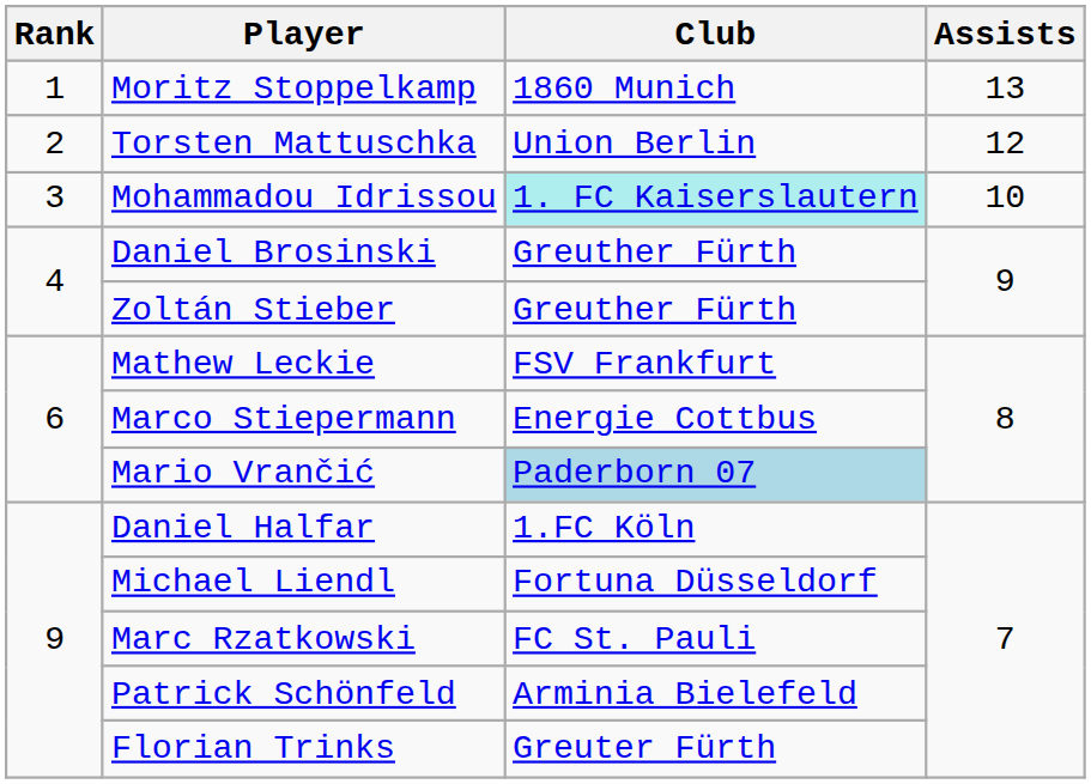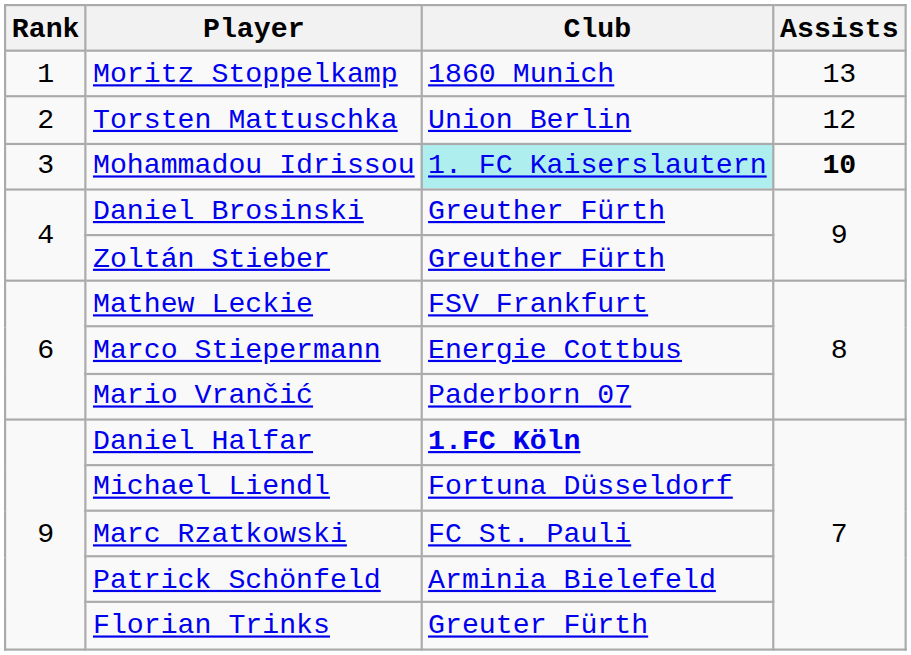Mohammadou Idrissou | Assists: normal -> bold
Mario Vrančić | Club: lightblue background -> no background
Daniel Halfar | Club: normal -> bold
